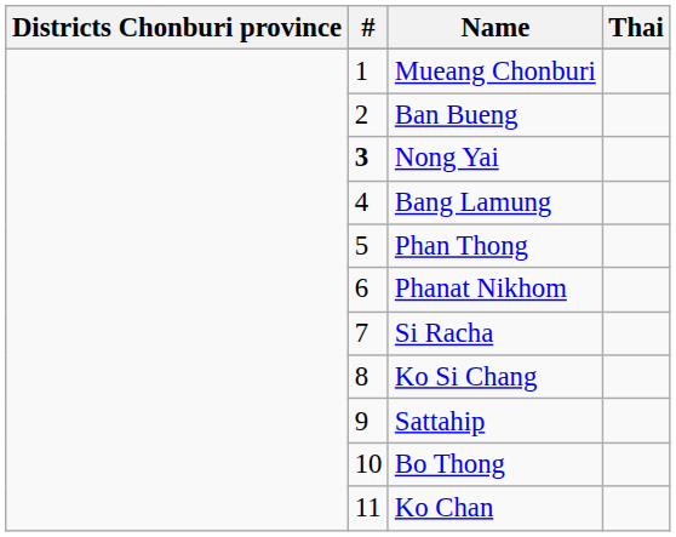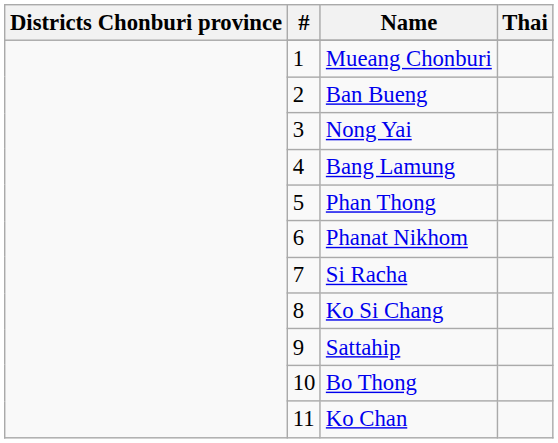Nong Yai | #: bold -> normal
